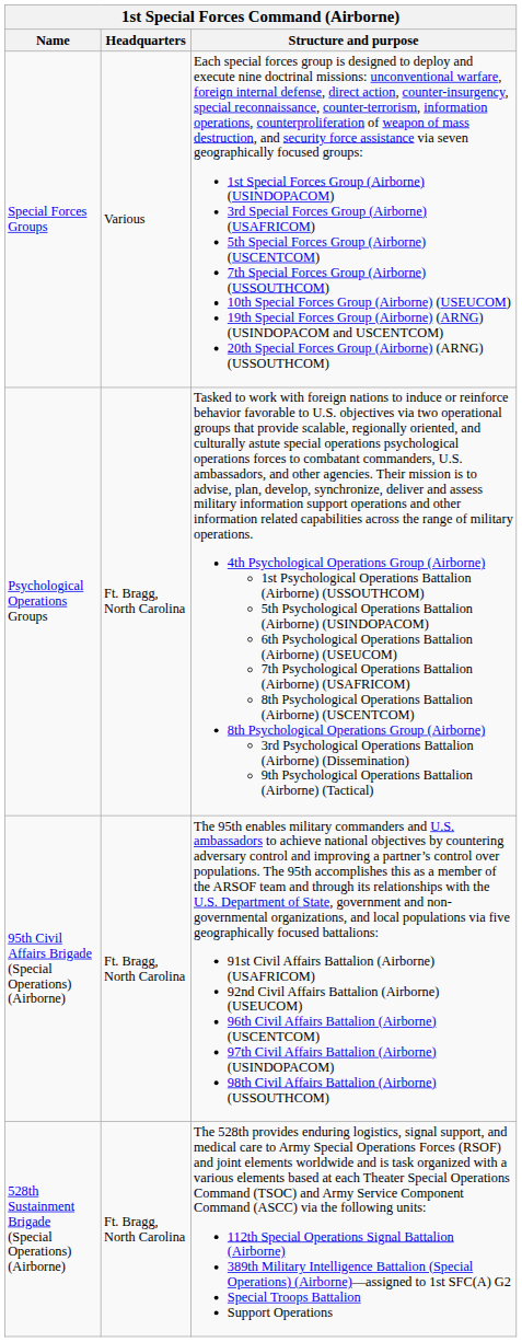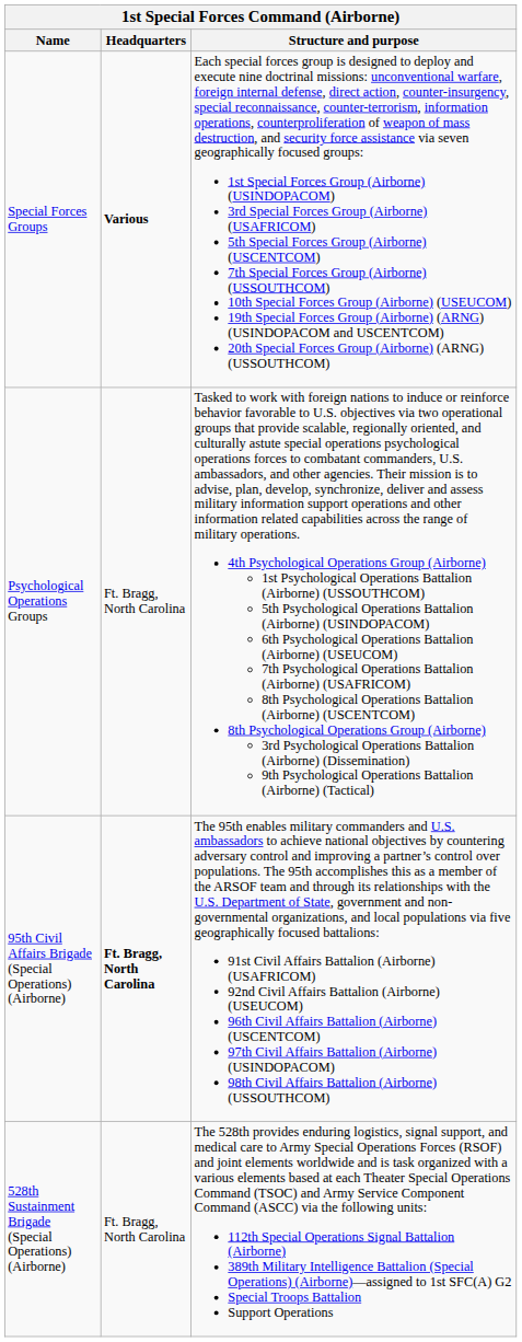Special Forces Groups | Headquarters: normal -> bold
95th Civil Affairs Brigade (Special Operations) (Airborne) | Headquarters: normal -> bold
